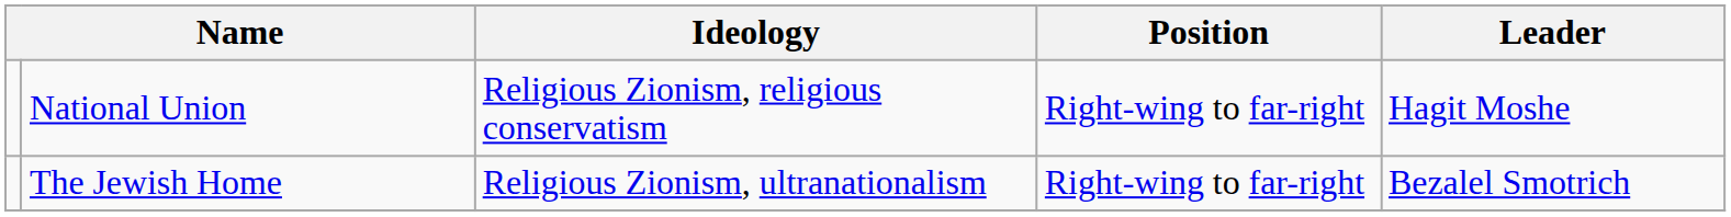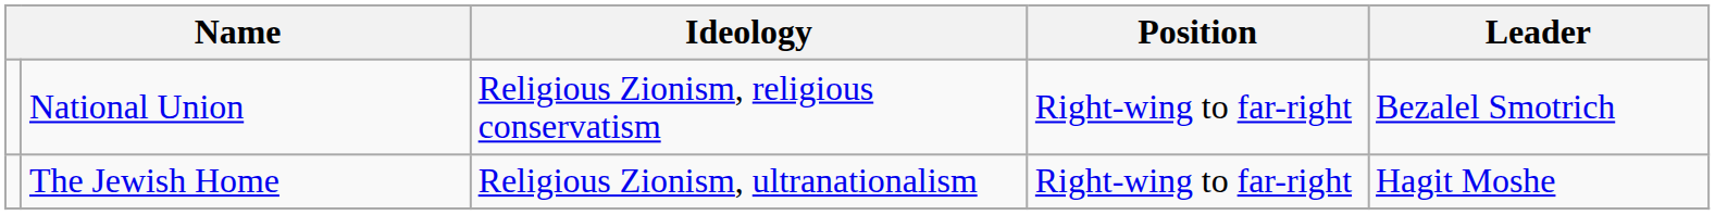National Union | Leader: Hagit Moshe -> Bezalel Smotrich
The Jewish Home | Leader: Bezalel Smotrich -> Hagit Moshe
